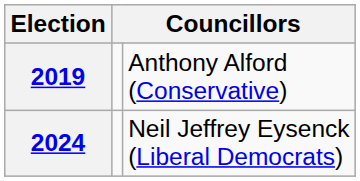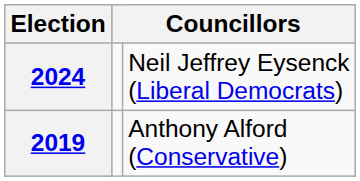rows swapped: 2019 <-> 2024
